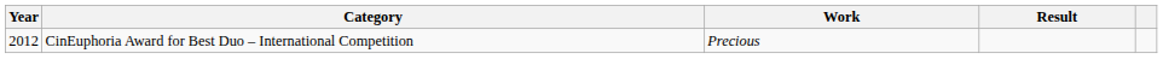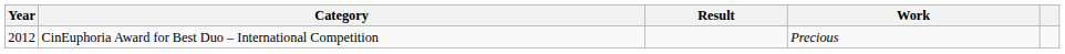columns swapped: Work <-> Result
